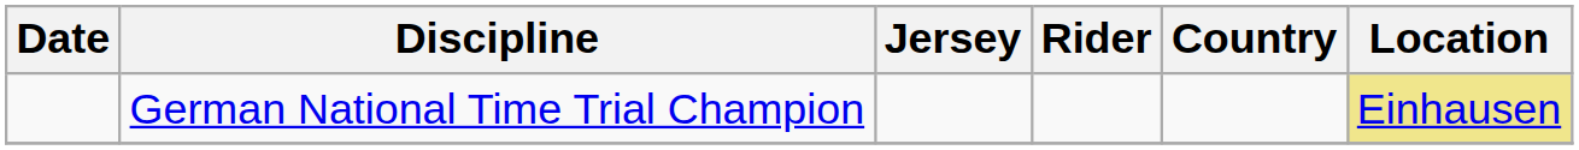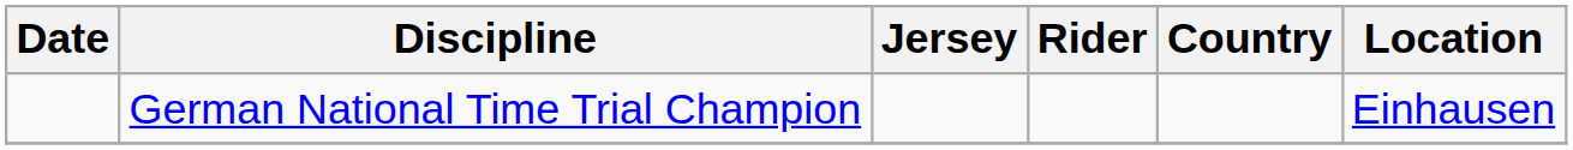German National Time Trial Champion | Location: khaki background -> no background
